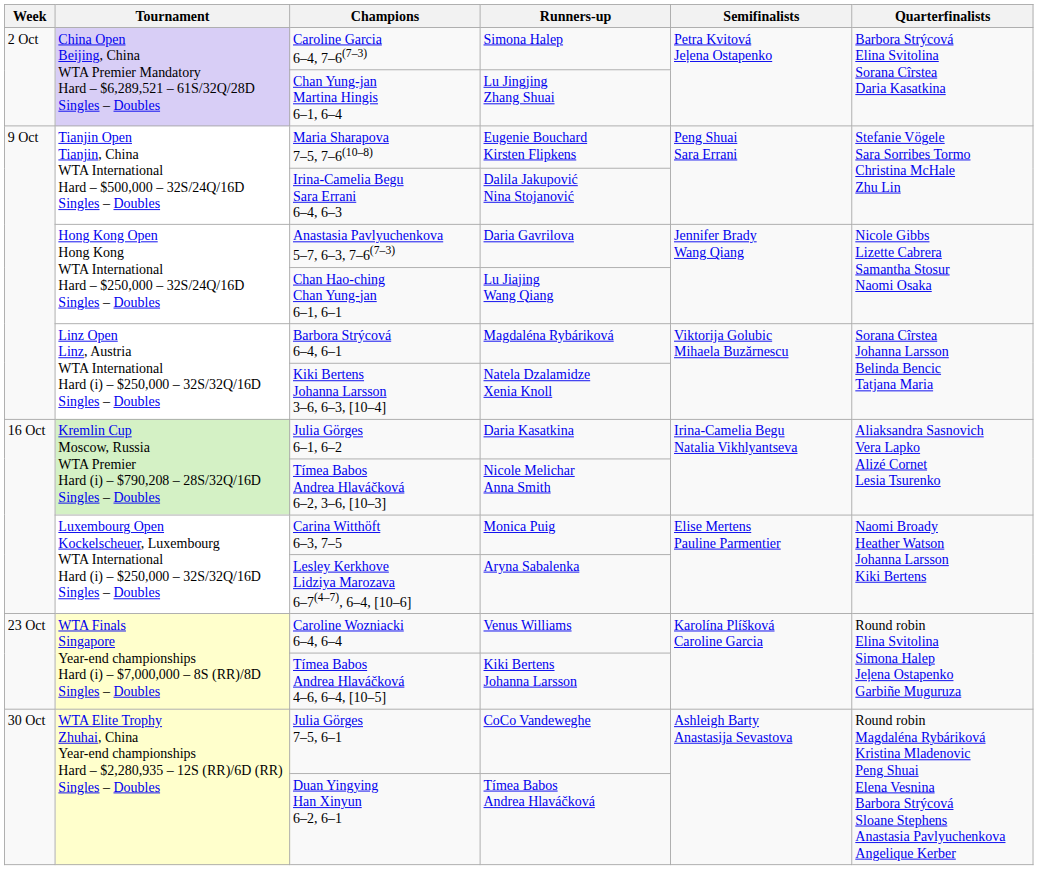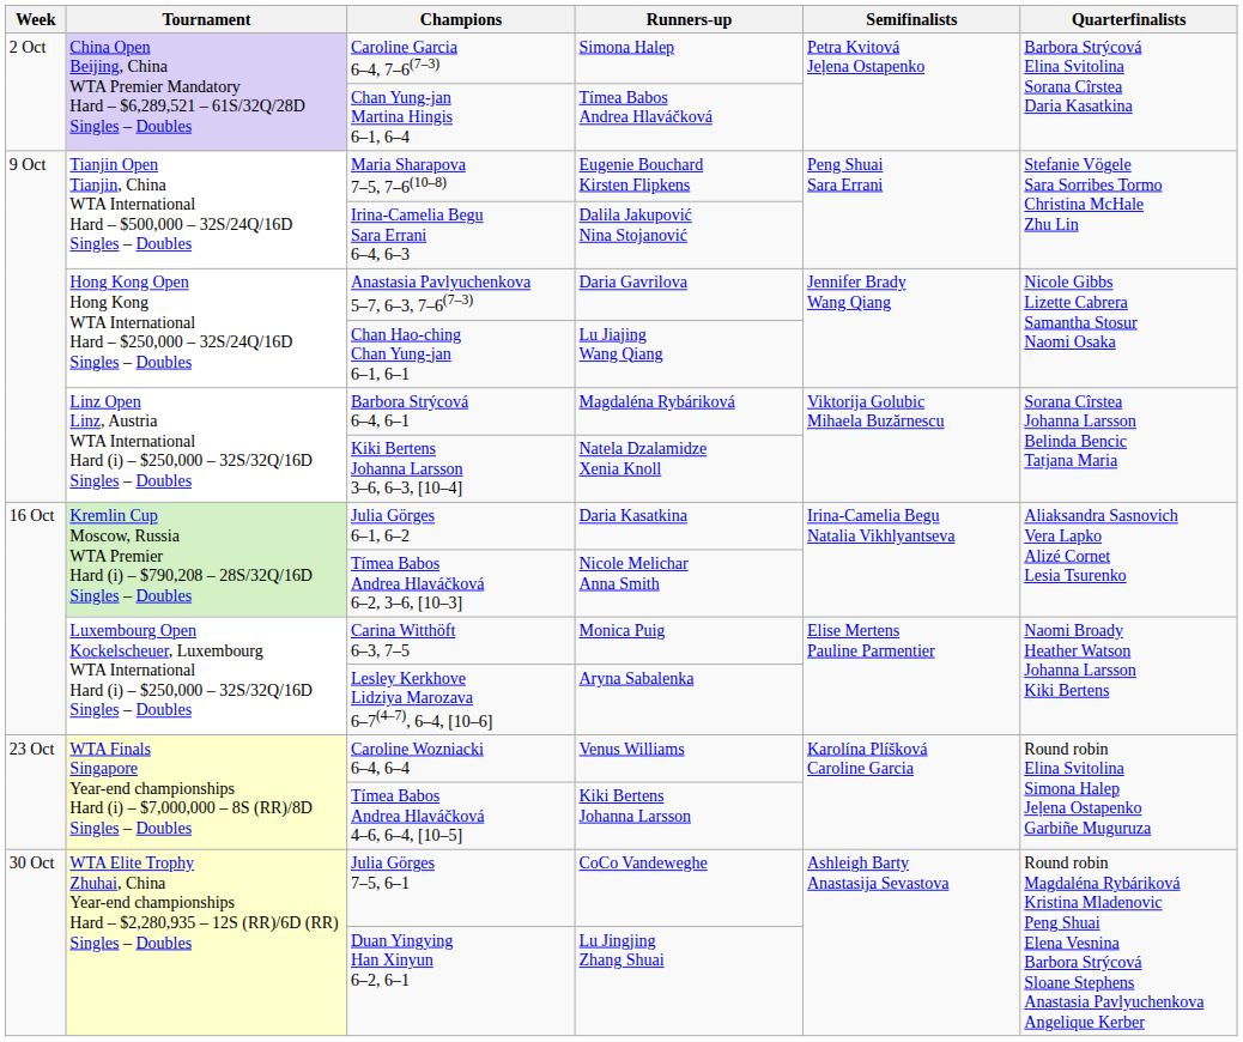Chan Yung-jan Martina Hingis 6–1, 6–4 | Runners-up: Lu Jingjing Zhang Shuai -> Tímea Babos Andrea Hlaváčková
Duan Yingying Han Xinyun 6–2, 6–1 | Runners-up: Tímea Babos Andrea Hlaváčková -> Lu Jingjing Zhang Shuai
